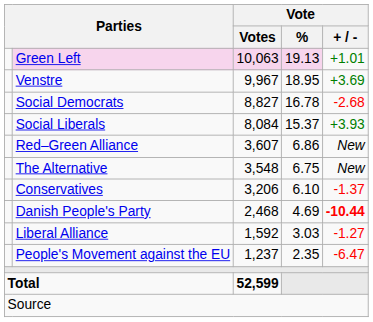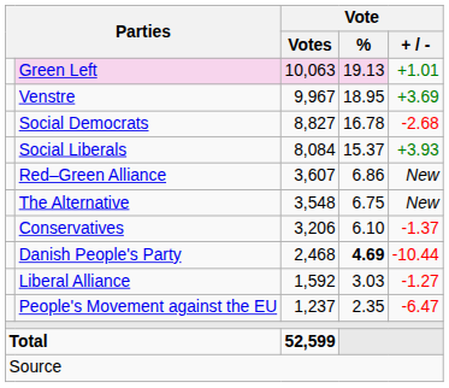Danish People's Party | Vote / %: normal -> bold
Danish People's Party | Vote / + / -: bold -> normal
